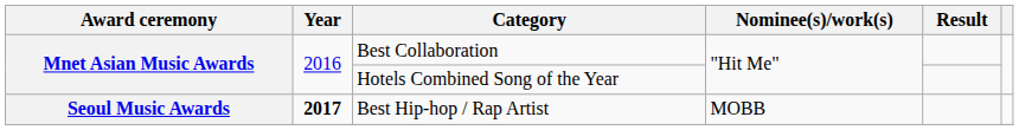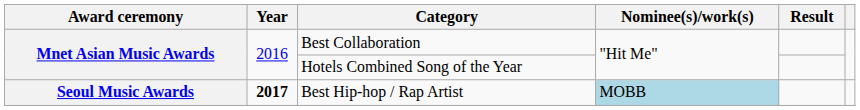Best Hip-hop / Rap Artist | Nominee(s)/work(s): no background -> lightblue background
